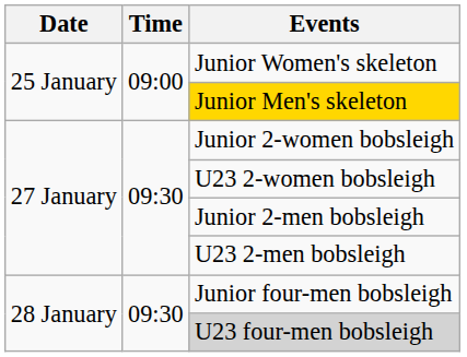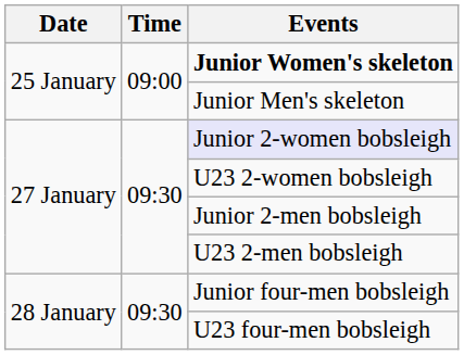Junior Women's skeleton | Events: normal -> bold
Junior Men's skeleton | Events: gold background -> no background
Junior 2-women bobsleigh | Events: no background -> lavender background
U23 four-men bobsleigh | Events: lightgrey background -> no background
